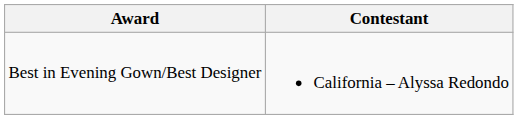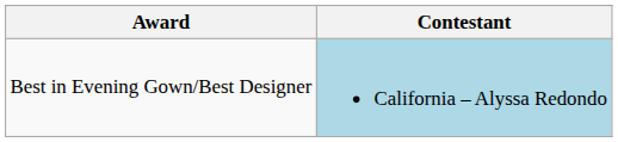Best in Evening Gown/Best Designer | Contestant: no background -> lightblue background
